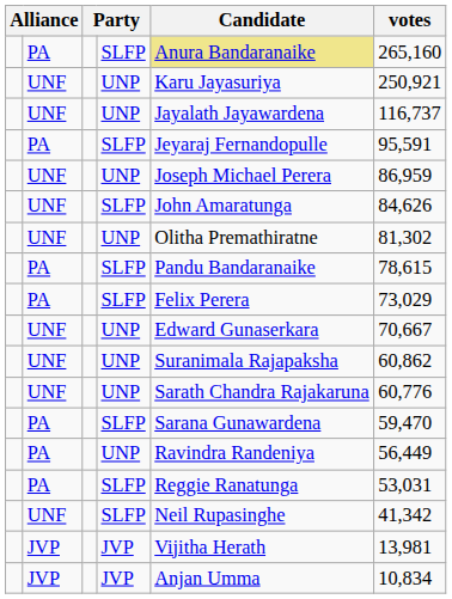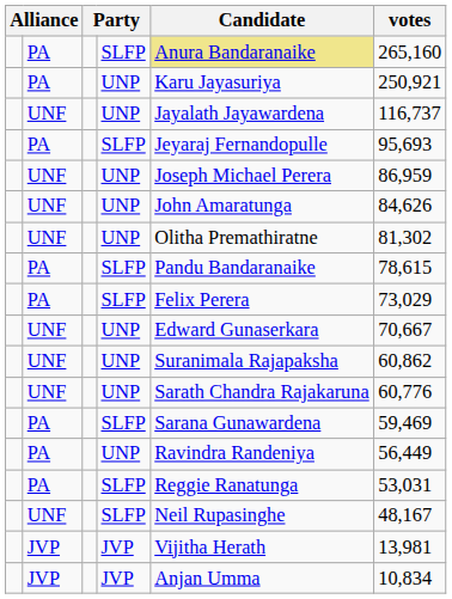row 3 | column 2: UNF -> PA
row 5 | votes: 95,591 -> 95,693
row 7 | column 4: SLFP -> UNP
row 14 | votes: 59,470 -> 59,469
row 17 | votes: 41,342 -> 48,167
